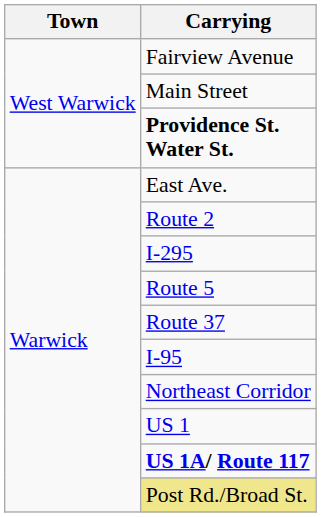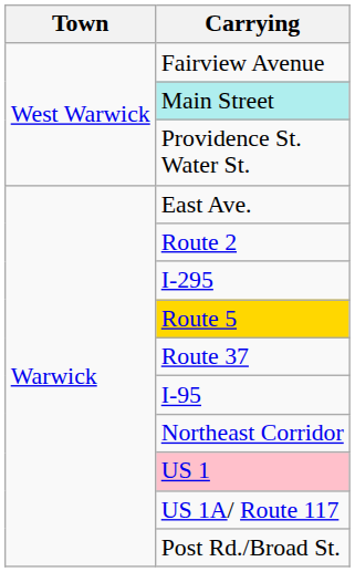Main Street | Carrying: no background -> paleturquoise background
Providence St. Water St. | Carrying: bold -> normal
Route 5 | Carrying: no background -> gold background
US 1 | Carrying: no background -> pink background
US 1A/ Route 117 | Carrying: bold -> normal
Post Rd./Broad St. | Carrying: khaki background -> no background
